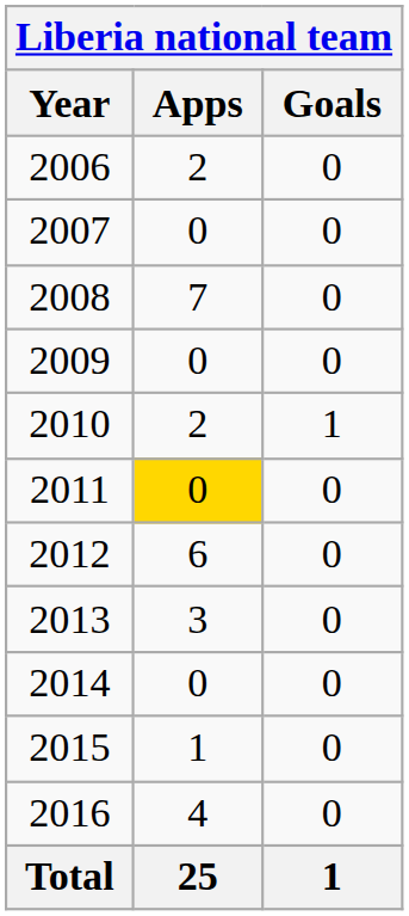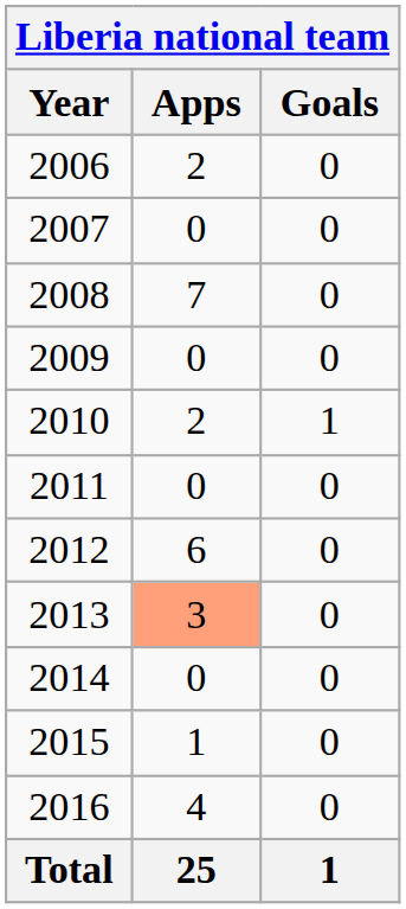2011 | Apps: gold background -> no background
2013 | Apps: no background -> lightsalmon background
